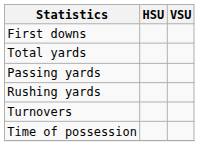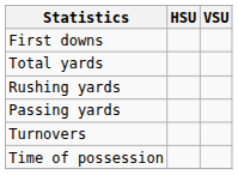rows swapped: Rushing yards <-> Passing yards
